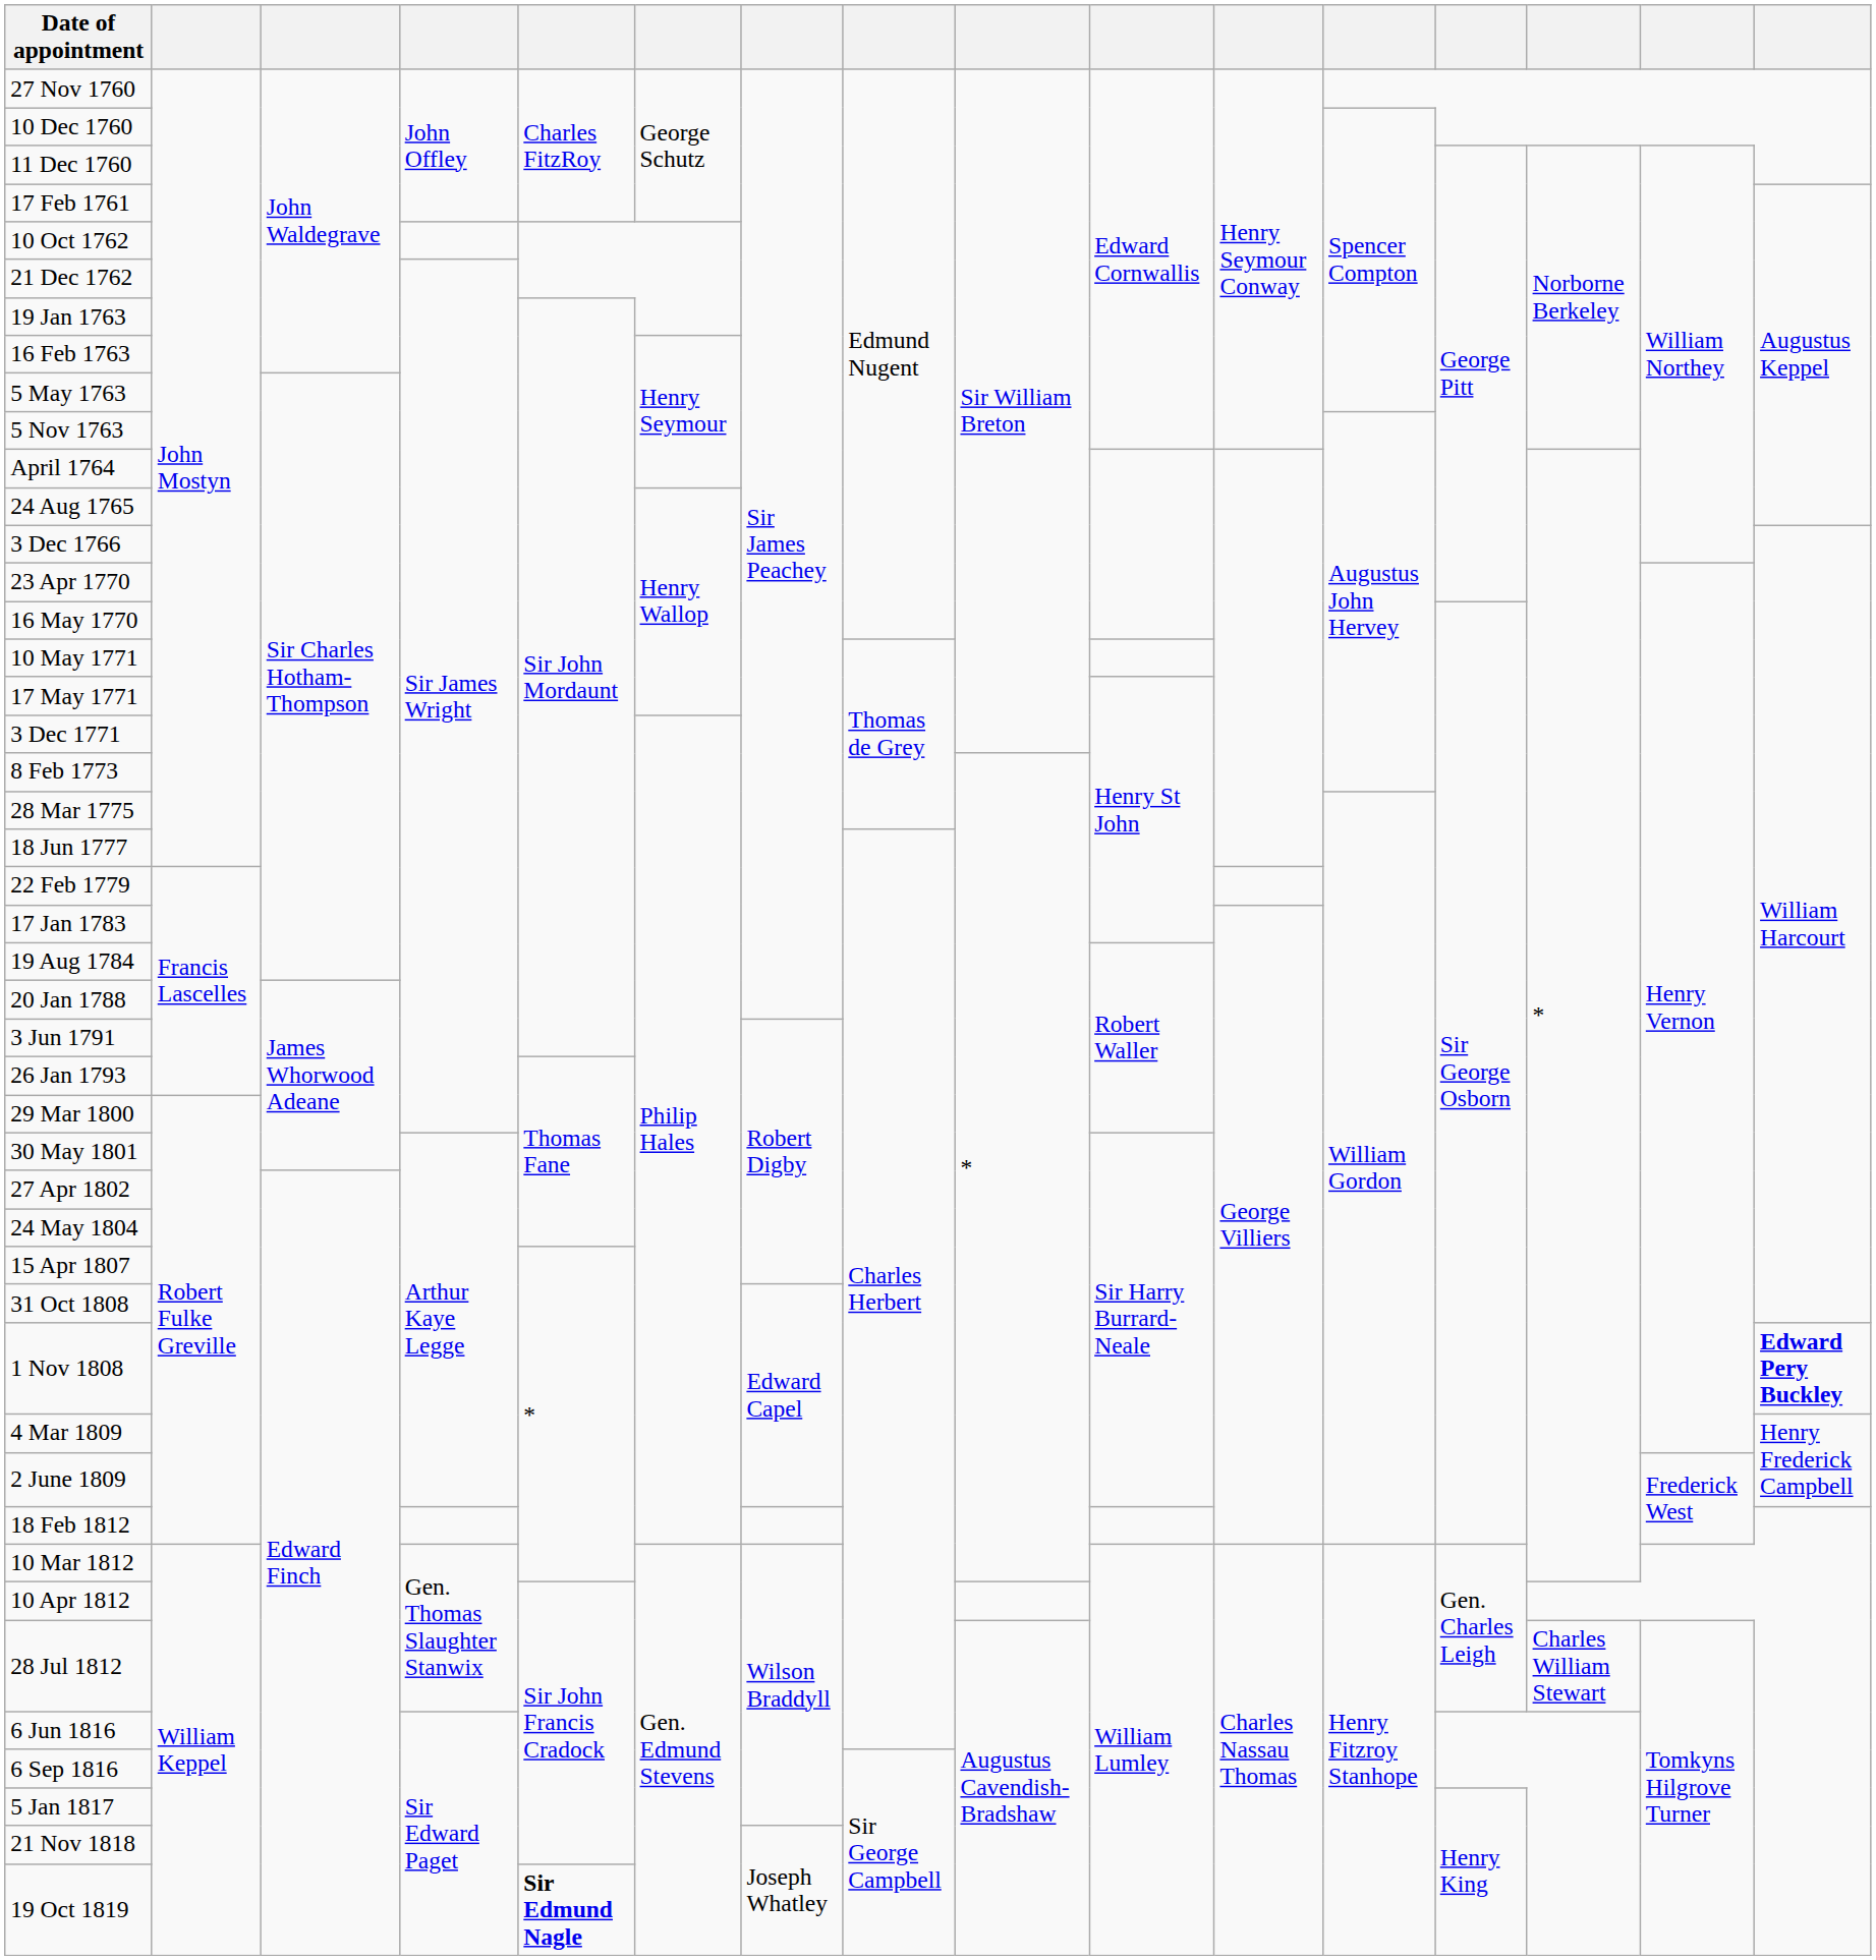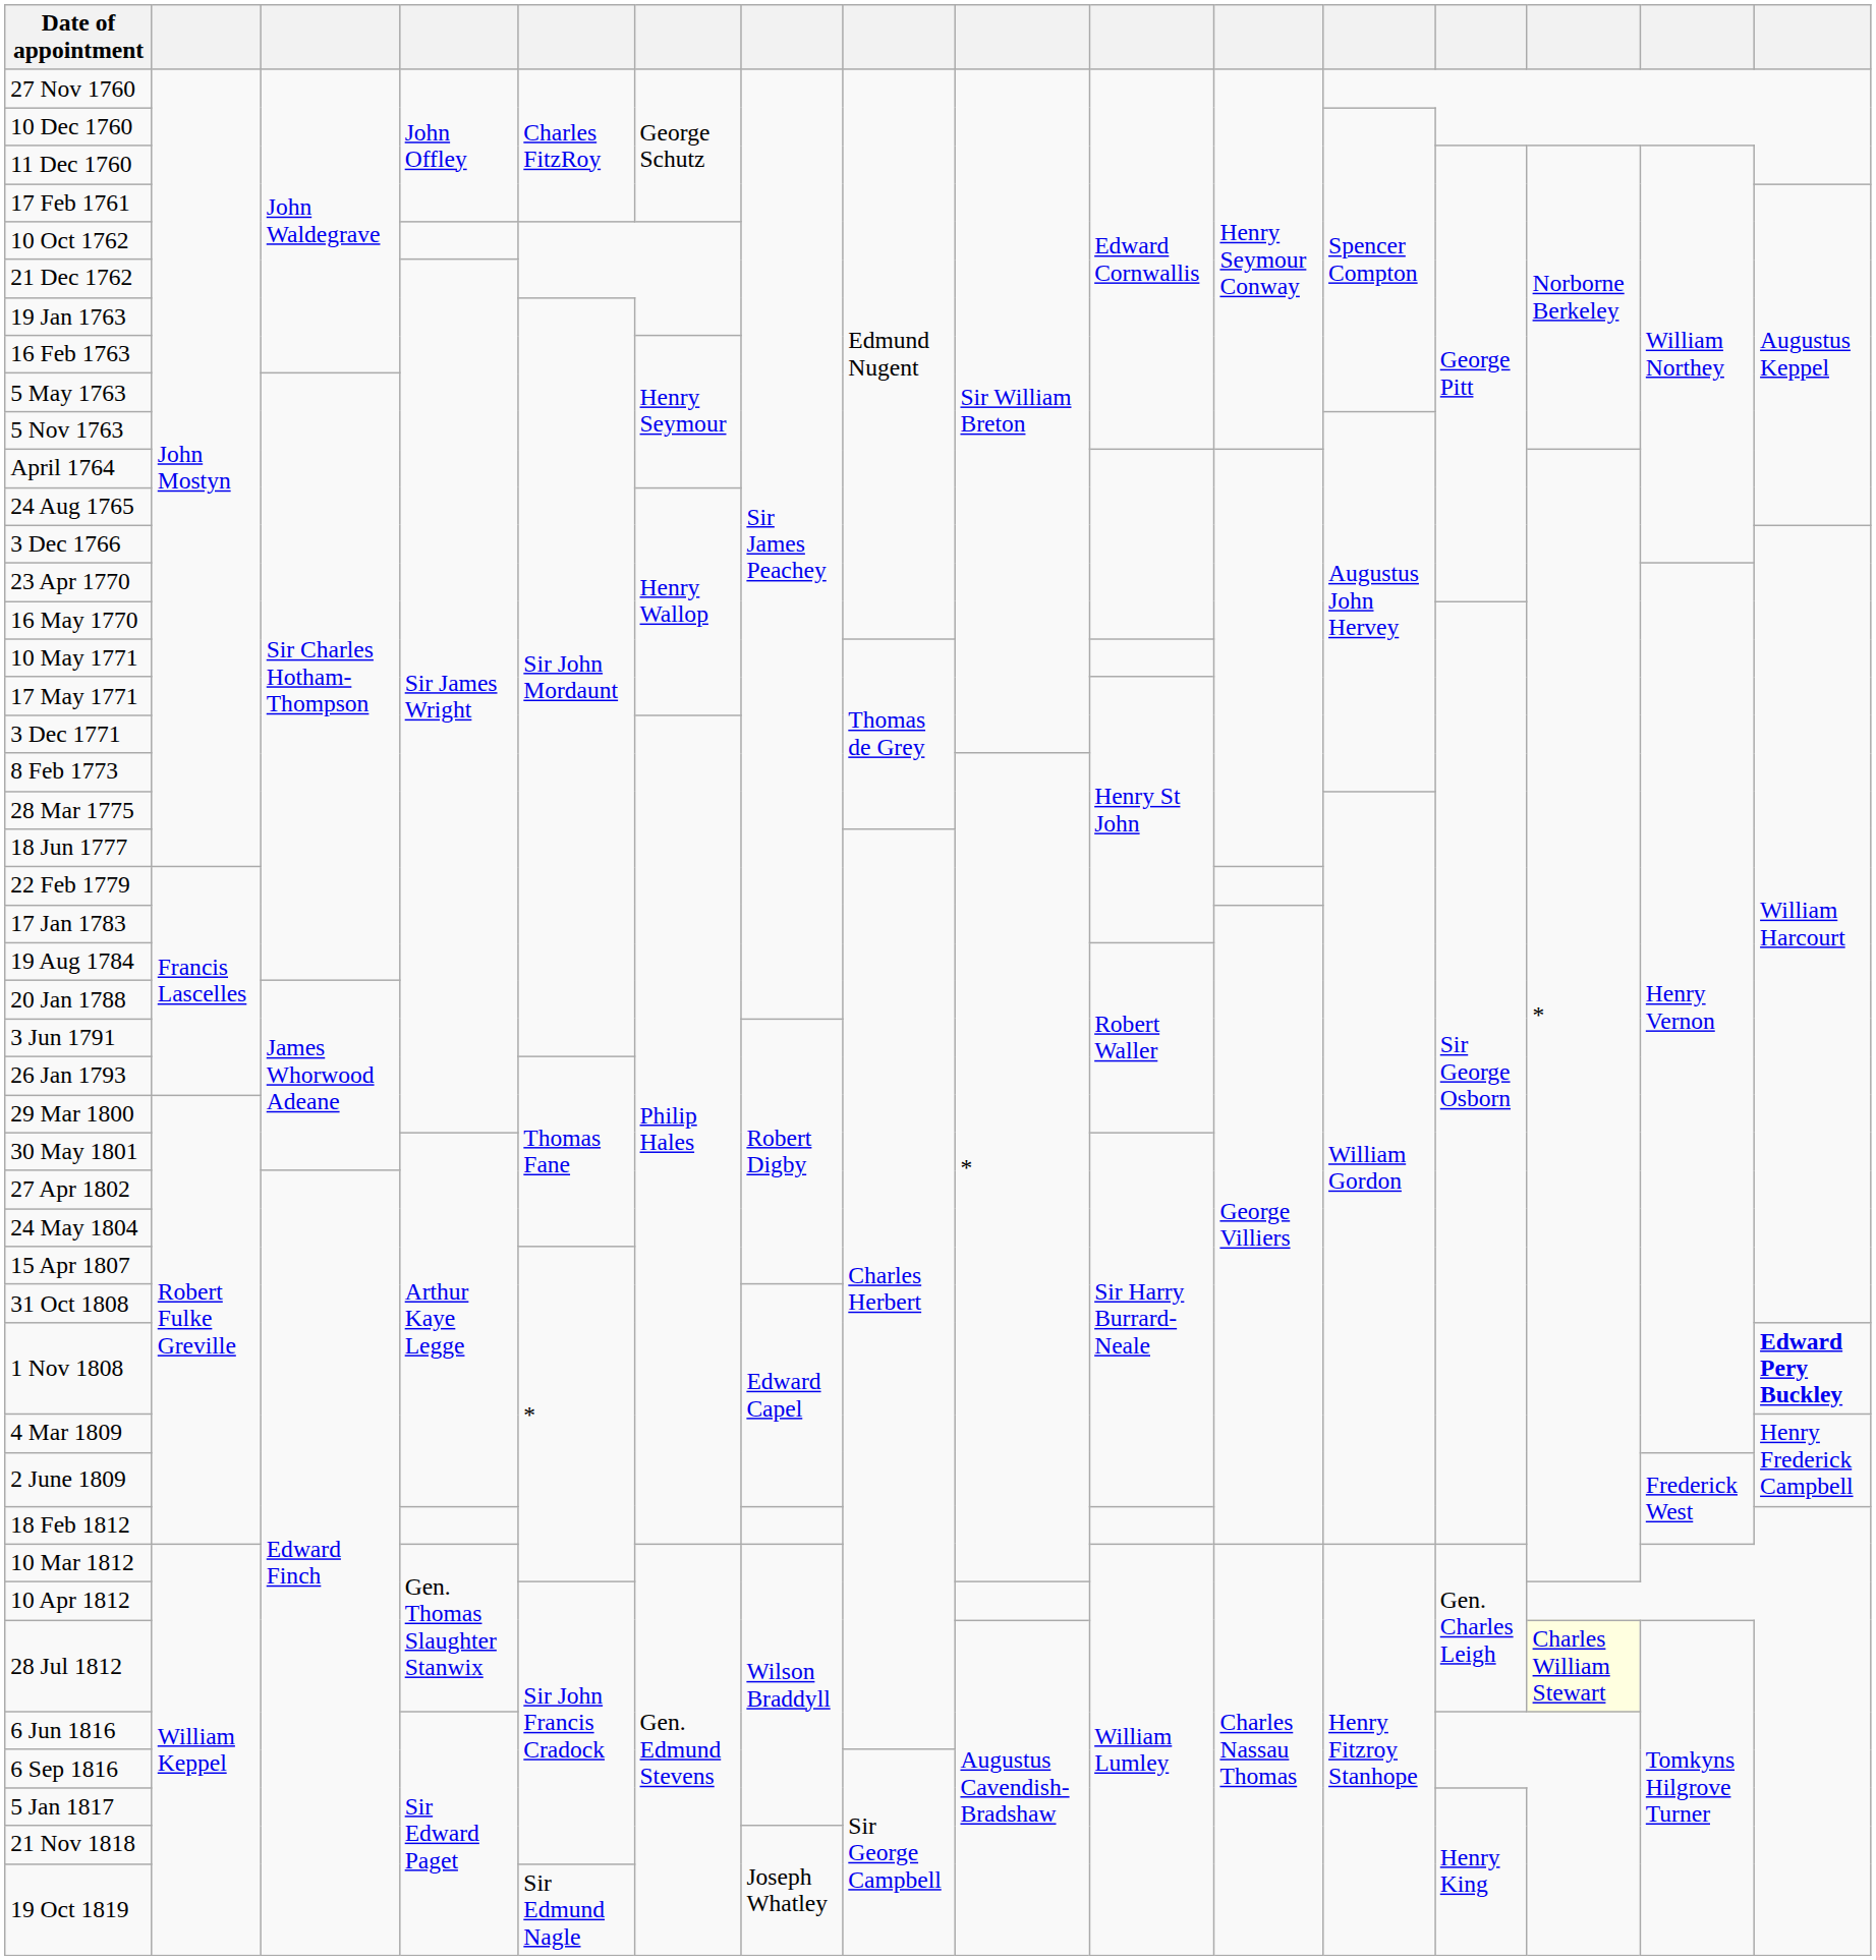28 Jul 1812 | column 14: no background -> lightyellow background
19 Oct 1819 | column 5: bold -> normal
